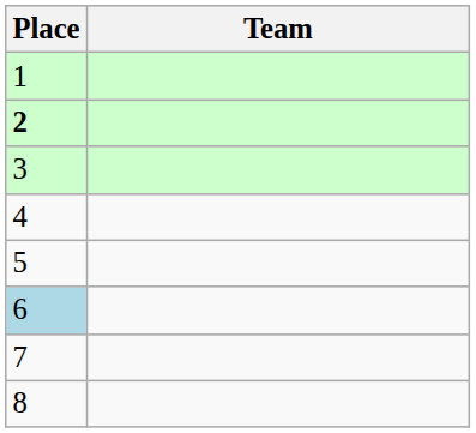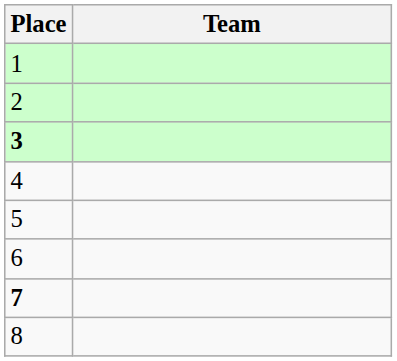2 | Place: bold -> normal
3 | Place: normal -> bold
6 | Place: lightblue background -> no background
7 | Place: normal -> bold
